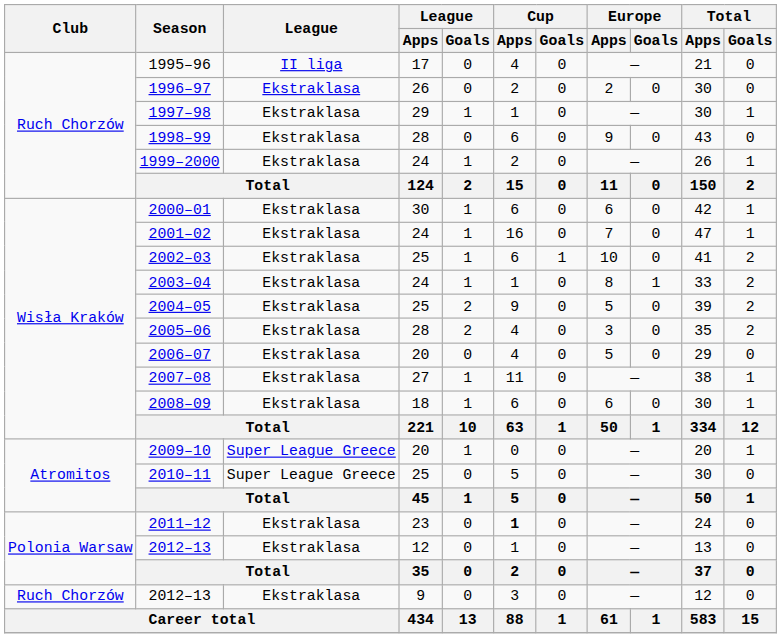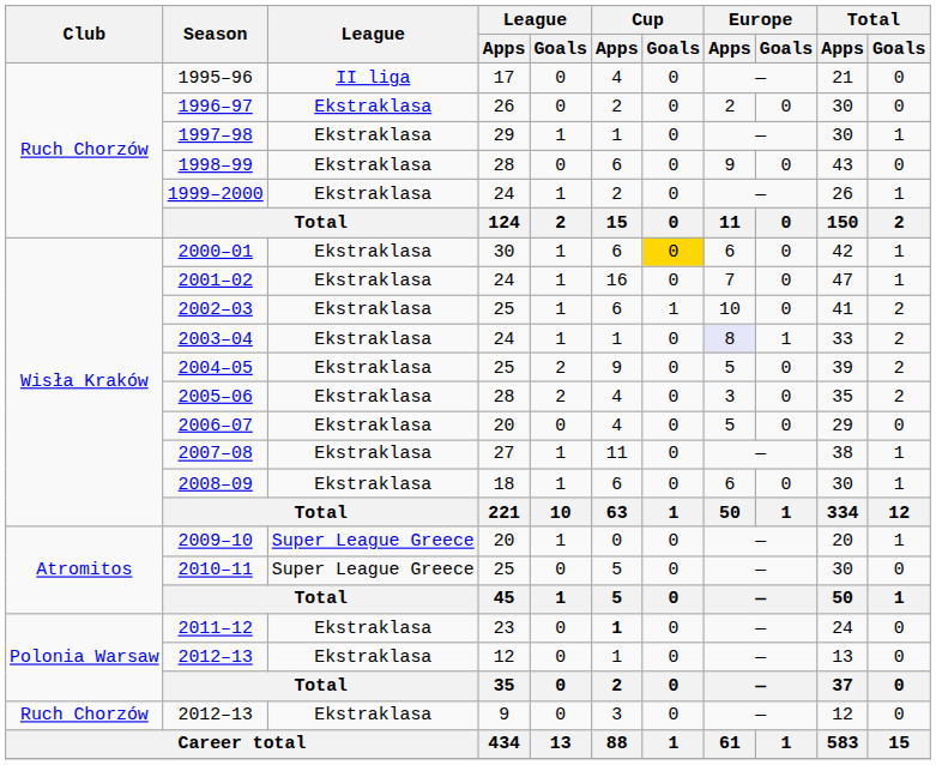2000–01 | Cup / Goals: no background -> gold background
2003–04 | Europe / Apps: no background -> lavender background
